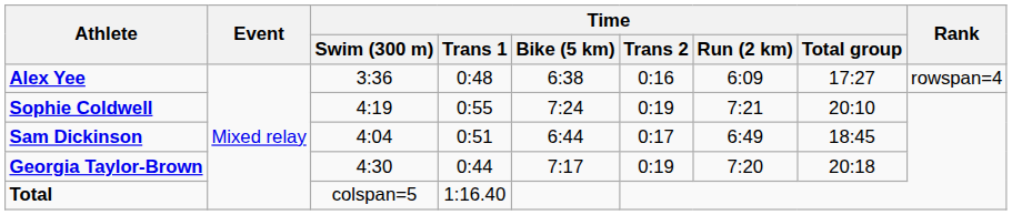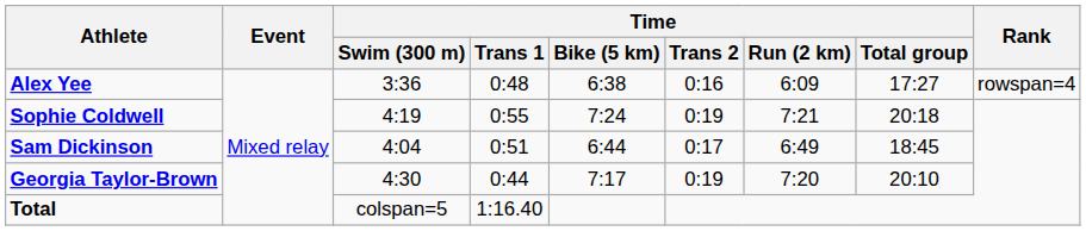Sophie Coldwell | Time / Total group: 20:10 -> 20:18
Georgia Taylor-Brown | Time / Total group: 20:18 -> 20:10
